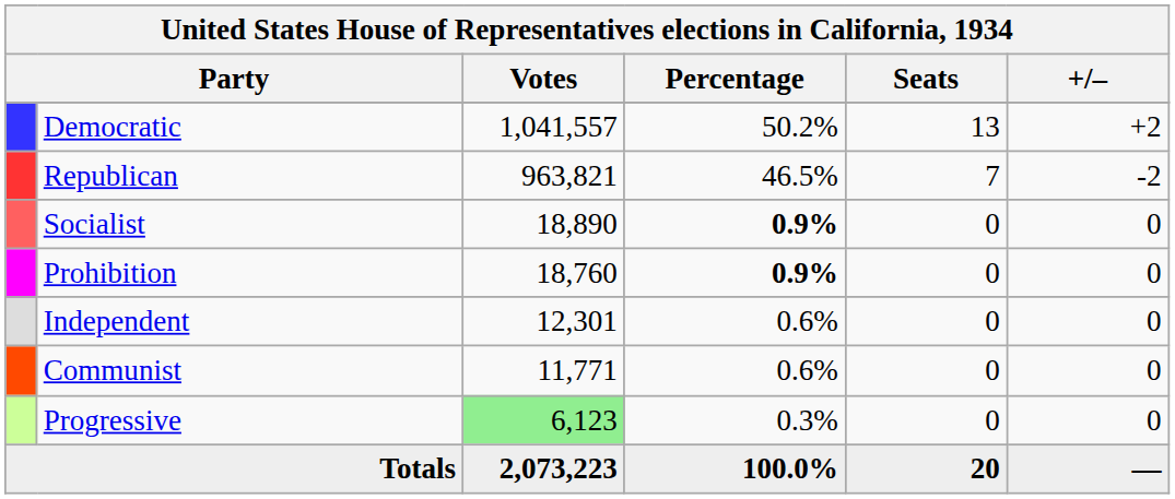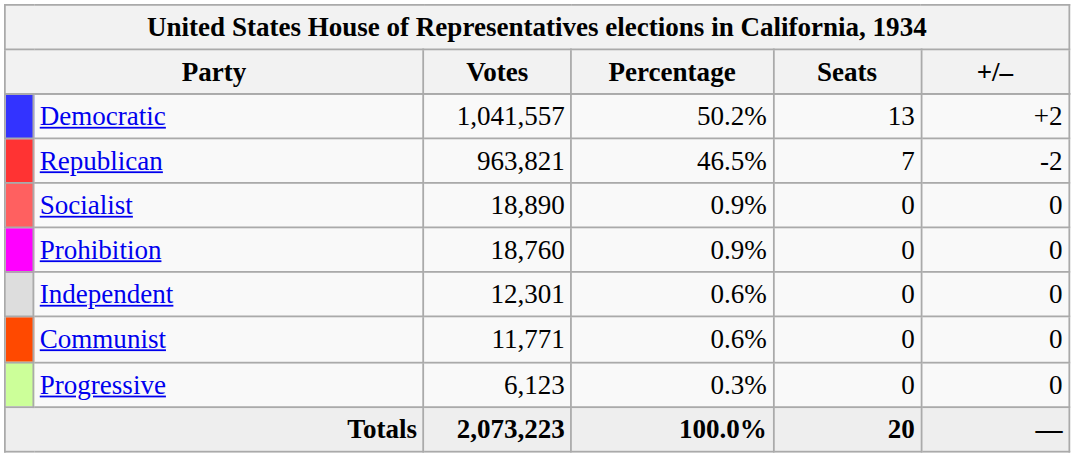Socialist | Percentage: bold -> normal
Prohibition | Percentage: bold -> normal
Progressive | Votes: lightgreen background -> no background
